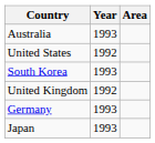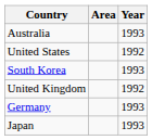columns swapped: Year <-> Area
